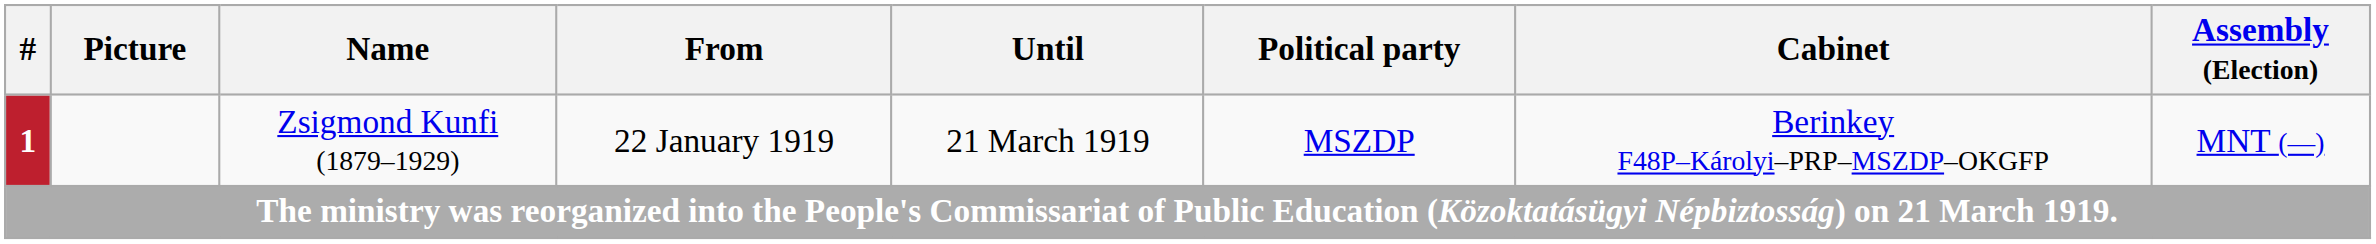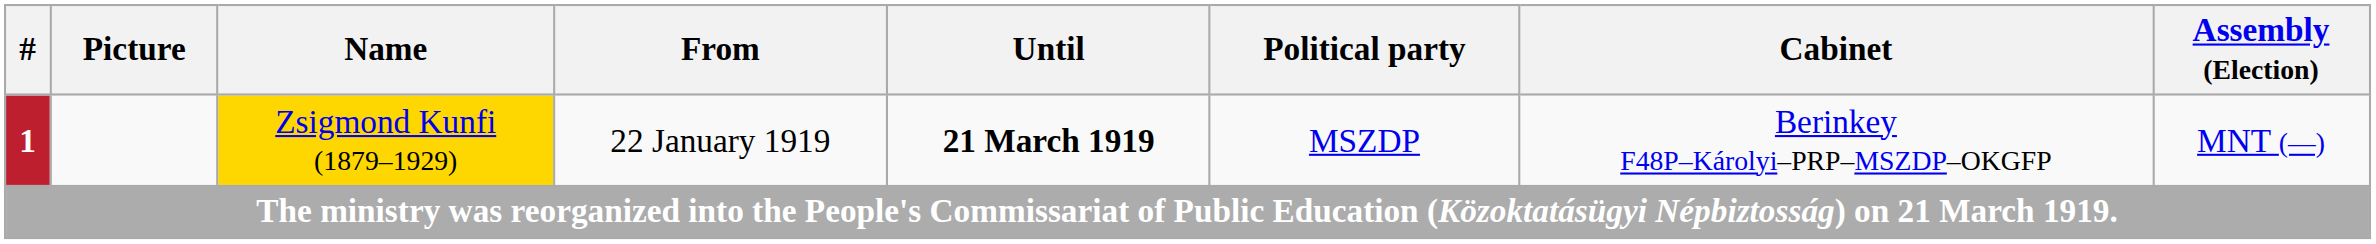1 | Name: no background -> gold background
1 | Until: normal -> bold
